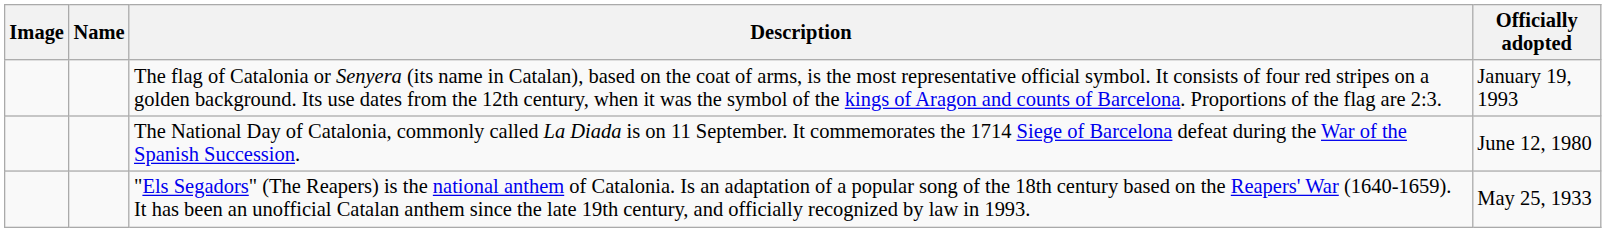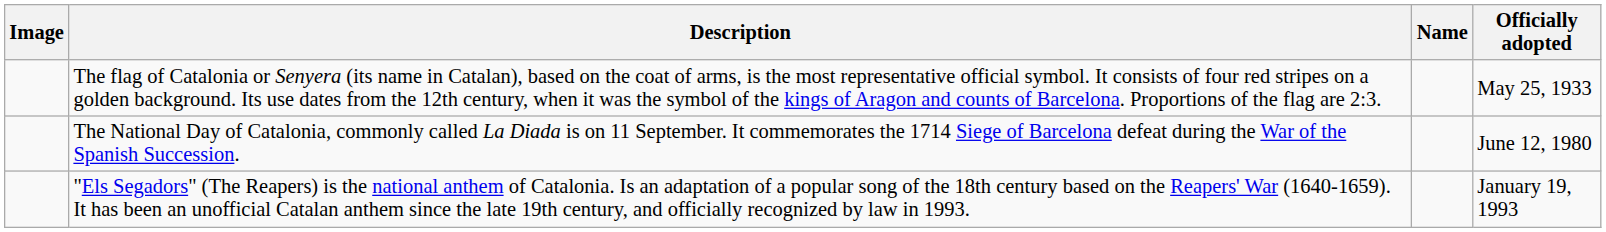columns swapped: Name <-> Description
row 2 | Officially adopted: January 19, 1993 -> May 25, 1933
row 4 | Officially adopted: May 25, 1933 -> January 19, 1993
